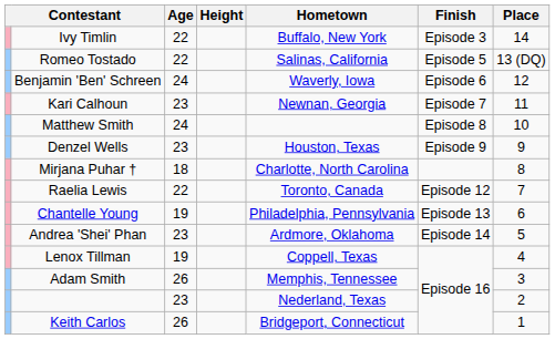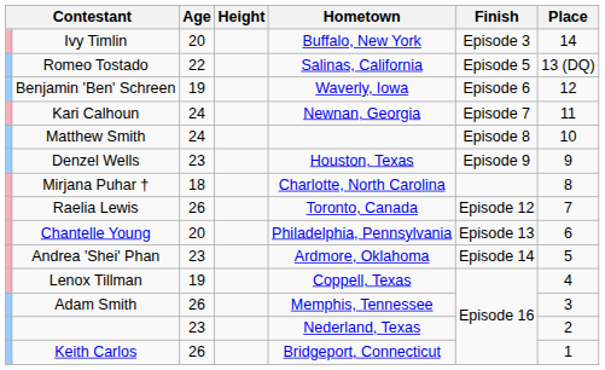Ivy Timlin | Age: 22 -> 20
Benjamin 'Ben' Schreen | Age: 24 -> 19
Kari Calhoun | Age: 23 -> 24
Raelia Lewis | Age: 22 -> 26
Chantelle Young | Age: 19 -> 20
